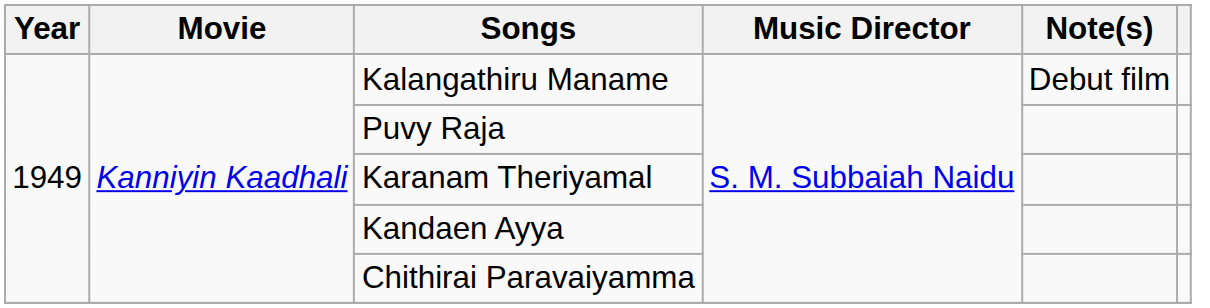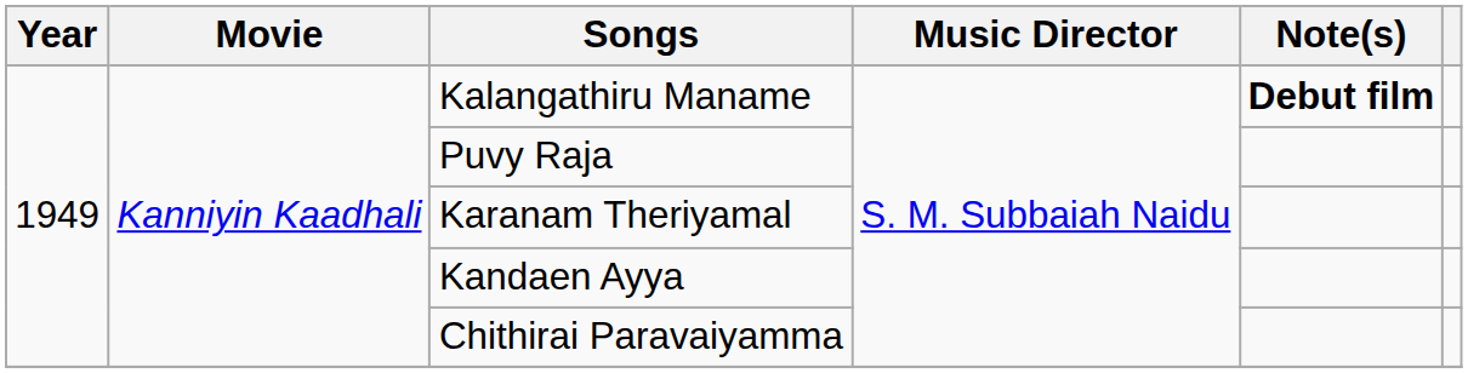Kalangathiru Maname | Note(s): normal -> bold
